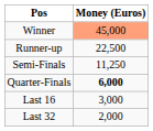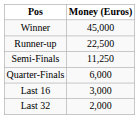Winner | Money (Euros): lightsalmon background -> no background
Quarter-Finals | Money (Euros): bold -> normal
